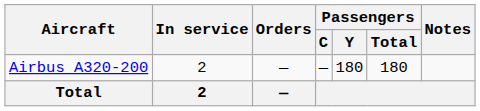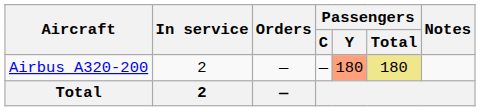Airbus A320-200 | Passengers / Y: no background -> lightsalmon background
Airbus A320-200 | Passengers / Total: no background -> khaki background
